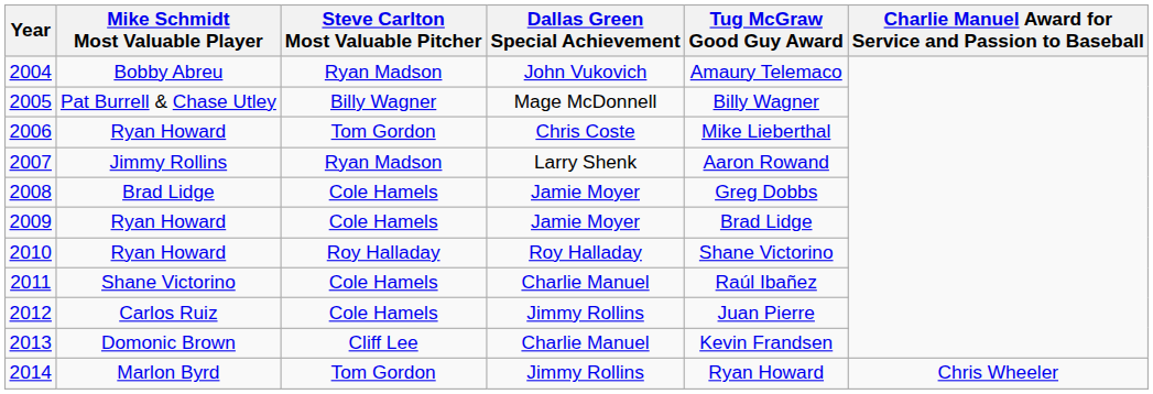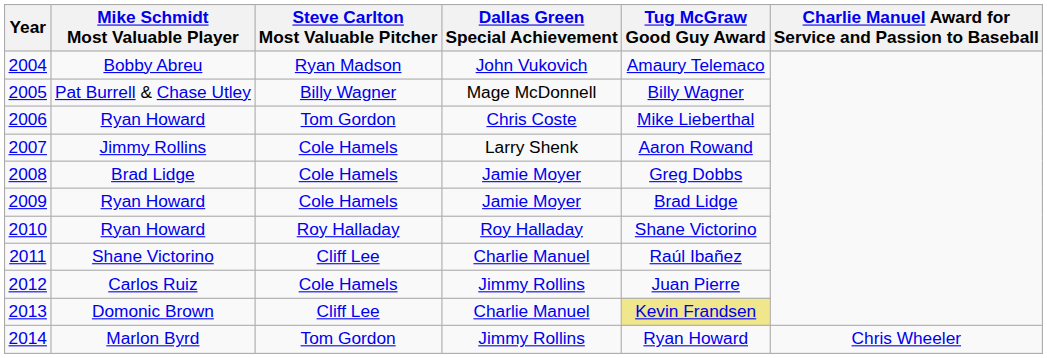2007 | Steve Carlton Most Valuable Pitcher: Ryan Madson -> Cole Hamels
2011 | Steve Carlton Most Valuable Pitcher: Cole Hamels -> Cliff Lee
2013 | Tug McGraw Good Guy Award: no background -> khaki background
